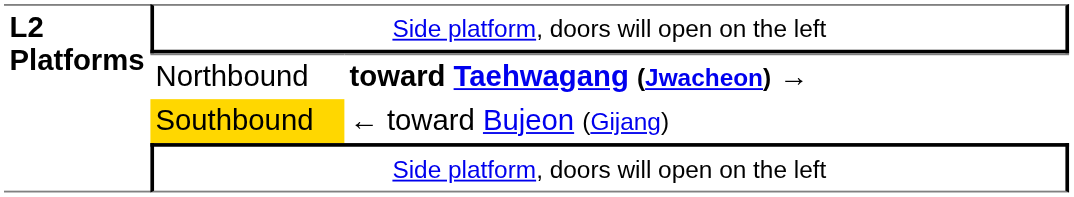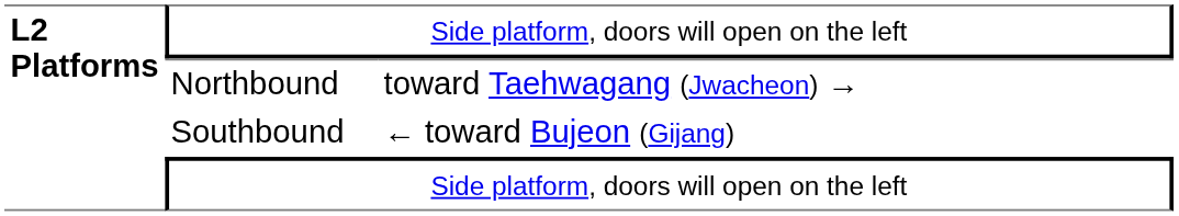Northbound | column 3: bold -> normal
Southbound | column 2: gold background -> no background
